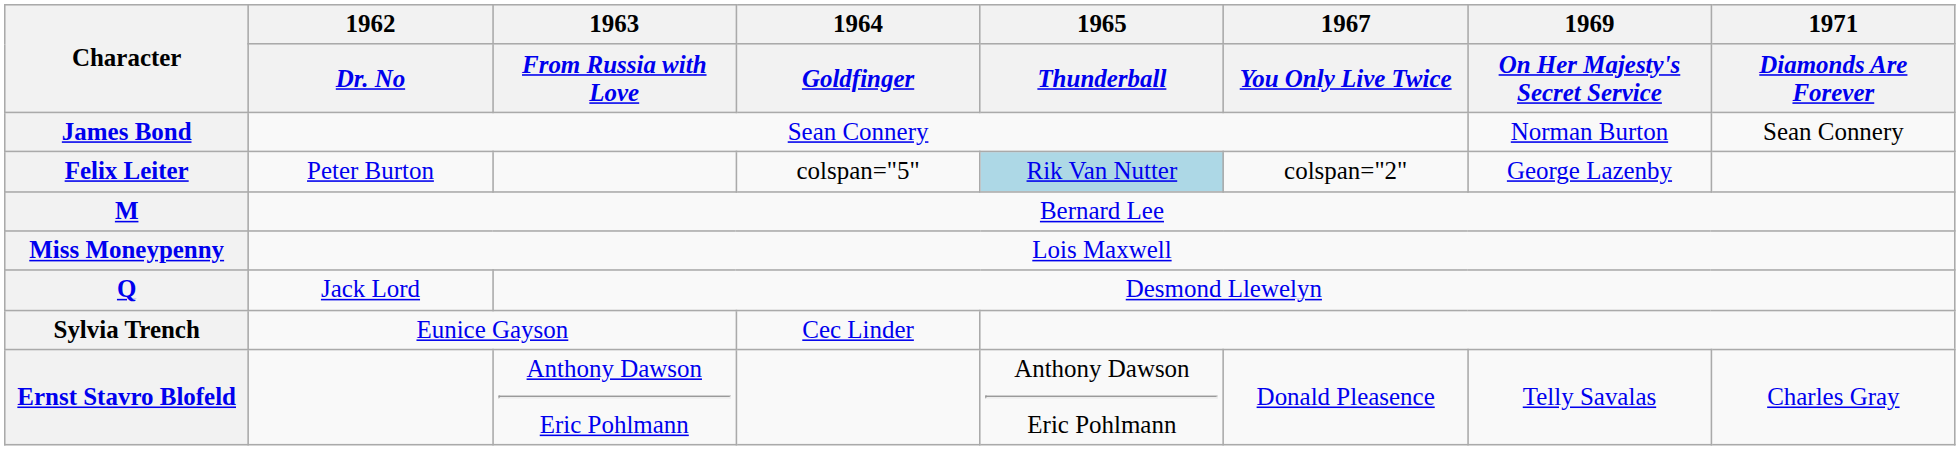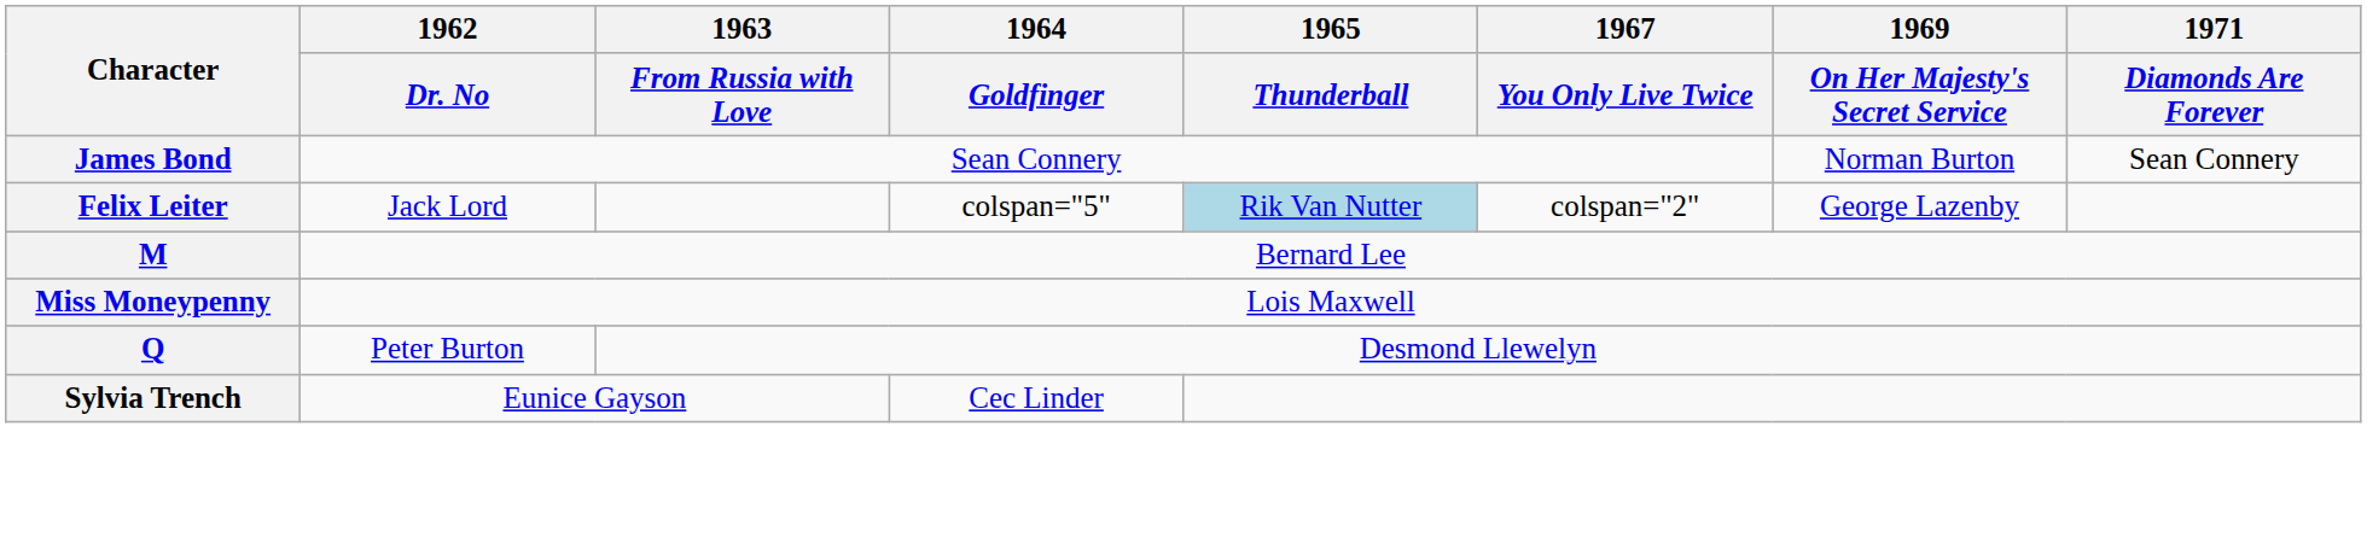Felix Leiter | 1962 / Dr. No: Peter Burton -> Jack Lord
Q | 1962 / Dr. No: Jack Lord -> Peter Burton
- row: Ernst Stavro Blofeld | Anthony Dawson Eric Pohlmann | Anthony Dawson Eric Pohlmann | Donald Pleasence | Telly Savalas | Charles Gray
